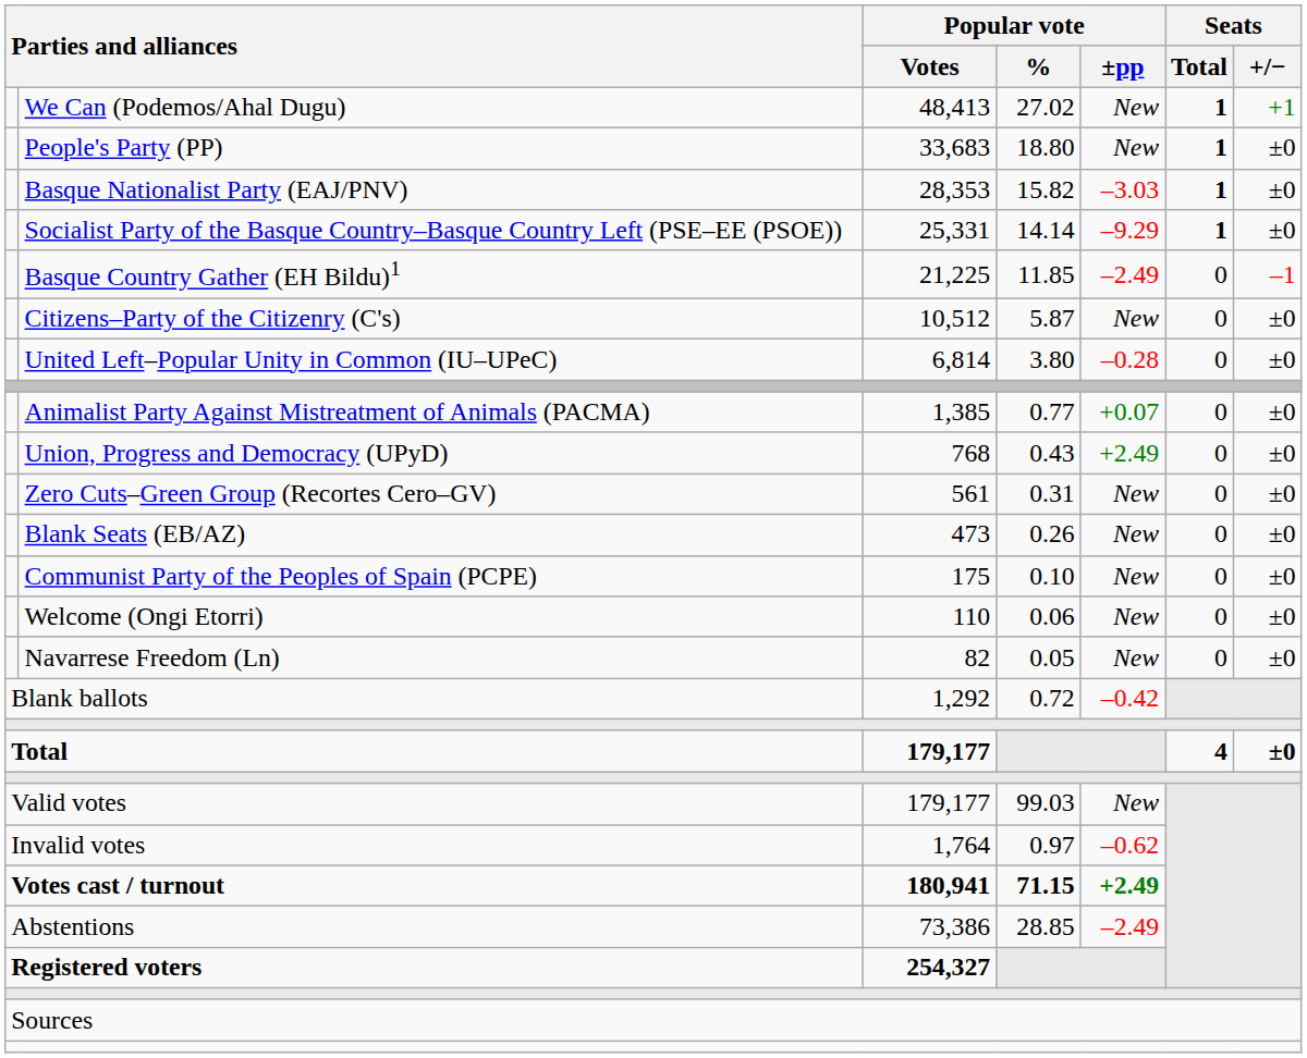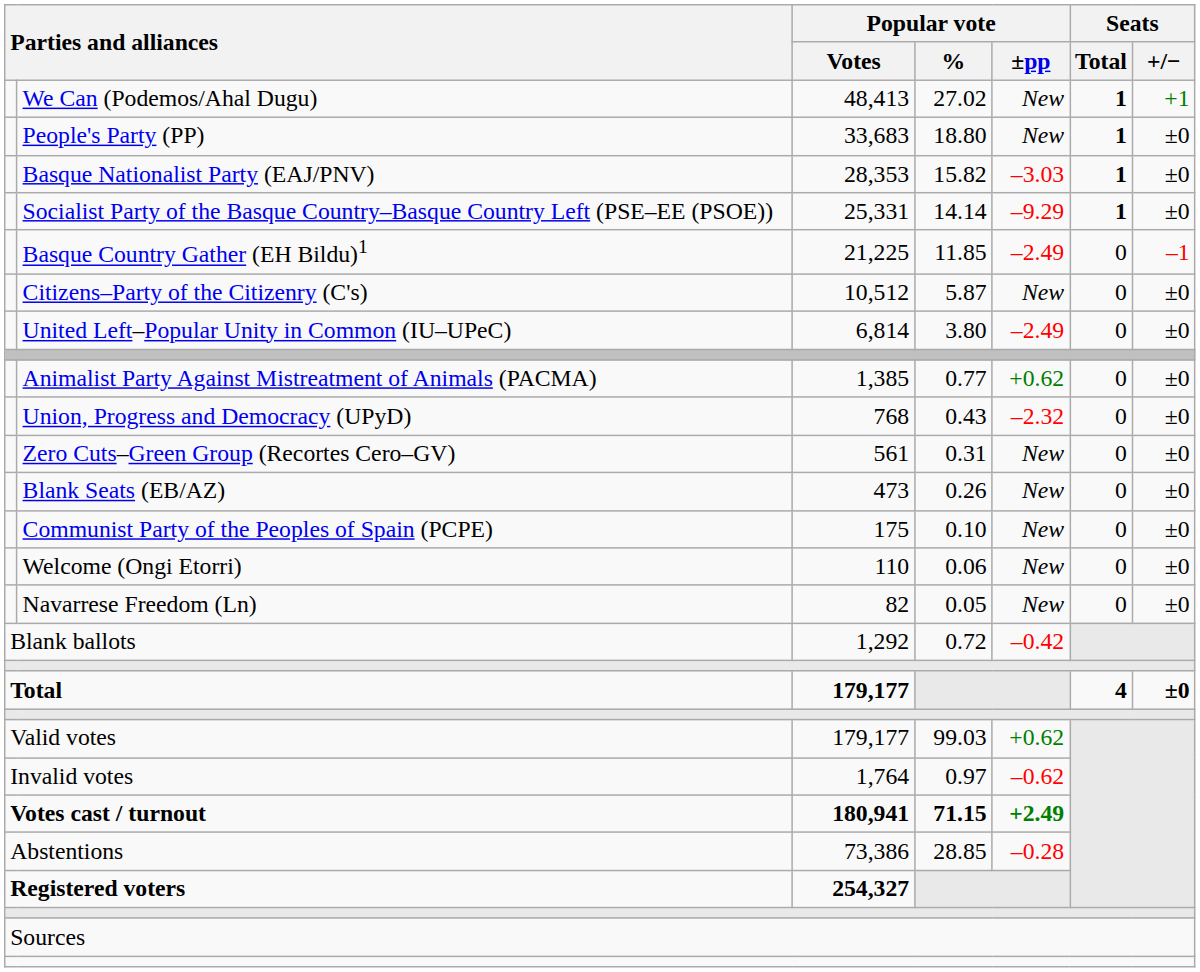United Left–Popular Unity in Common (IU–UPeC) | Popular vote / ±pp: –0.28 -> –2.49
Animalist Party Against Mistreatment of Animals (PACMA) | Popular vote / ±pp: +0.07 -> +0.62
Union, Progress and Democracy (UPyD) | Popular vote / ±pp: +2.49 -> –2.32
Valid votes | Popular vote / ±pp: New -> +0.62
Abstentions | Popular vote / ±pp: –2.49 -> –0.28
